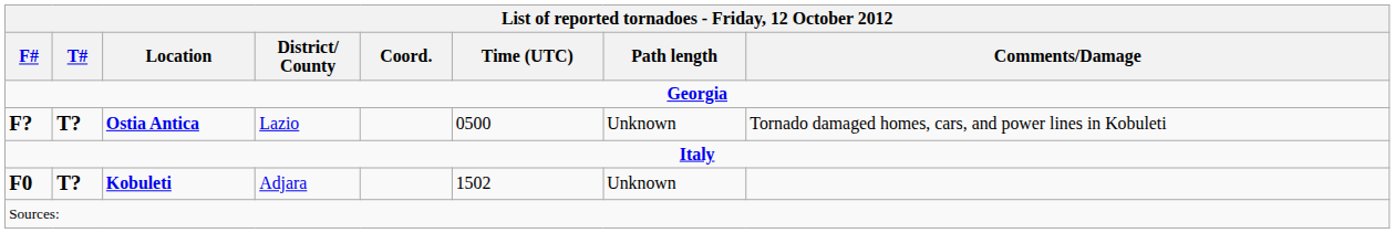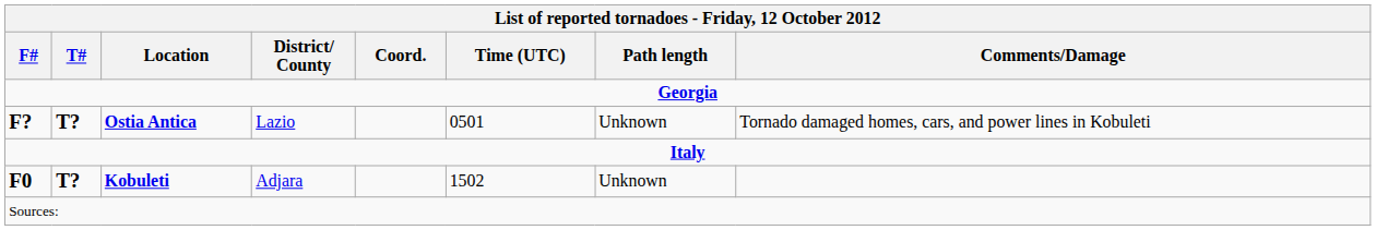F? | Time (UTC): 0500 -> 0501
